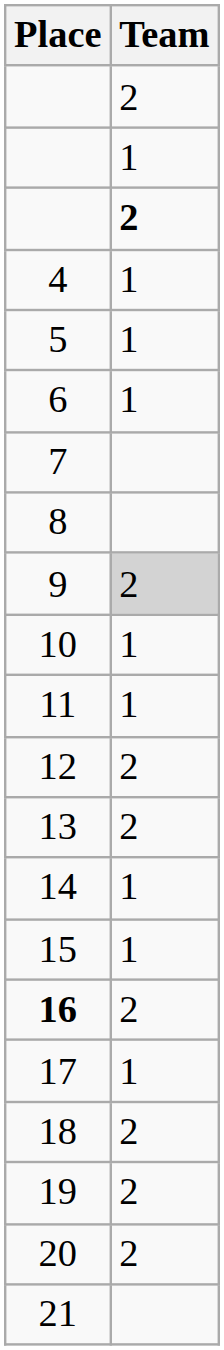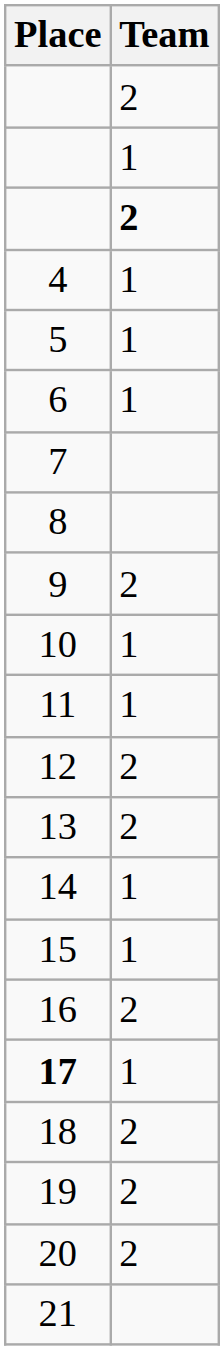row 10 | Team: lightgrey background -> no background
row 17 | Place: bold -> normal
row 18 | Place: normal -> bold
